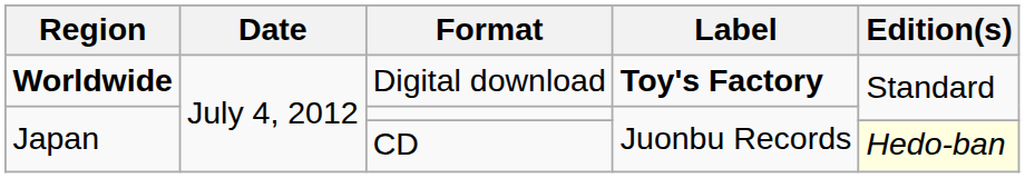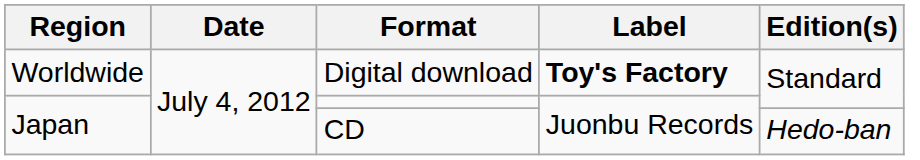Digital download | Region: bold -> normal
CD | Edition(s): lightyellow background -> no background
